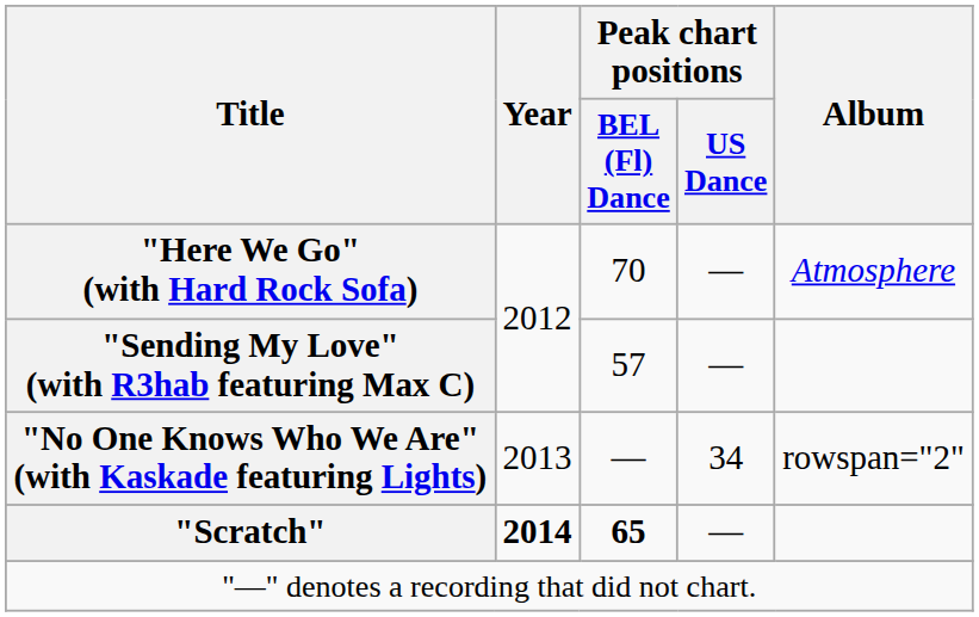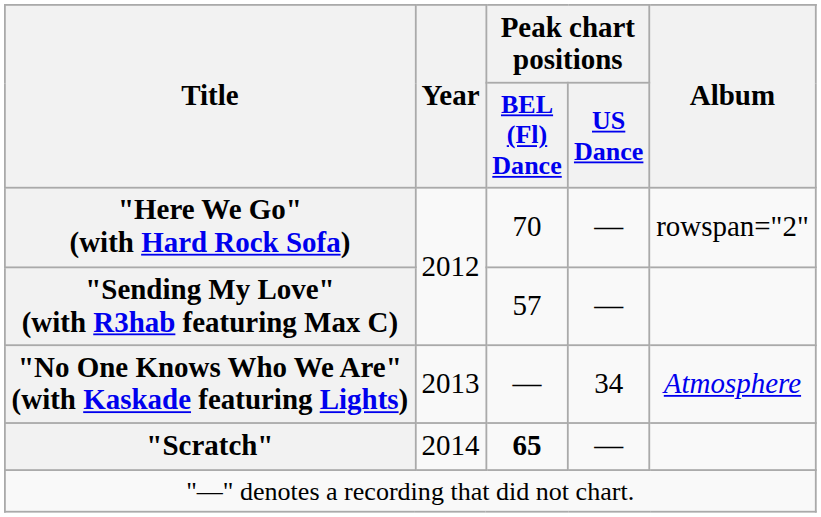"Here We Go" (with Hard Rock Sofa) | Album: Atmosphere -> rowspan="2"
"No One Knows Who We Are" (with Kaskade featuring Lights) | Album: rowspan="2" -> Atmosphere
"Scratch" | Year: bold -> normal
